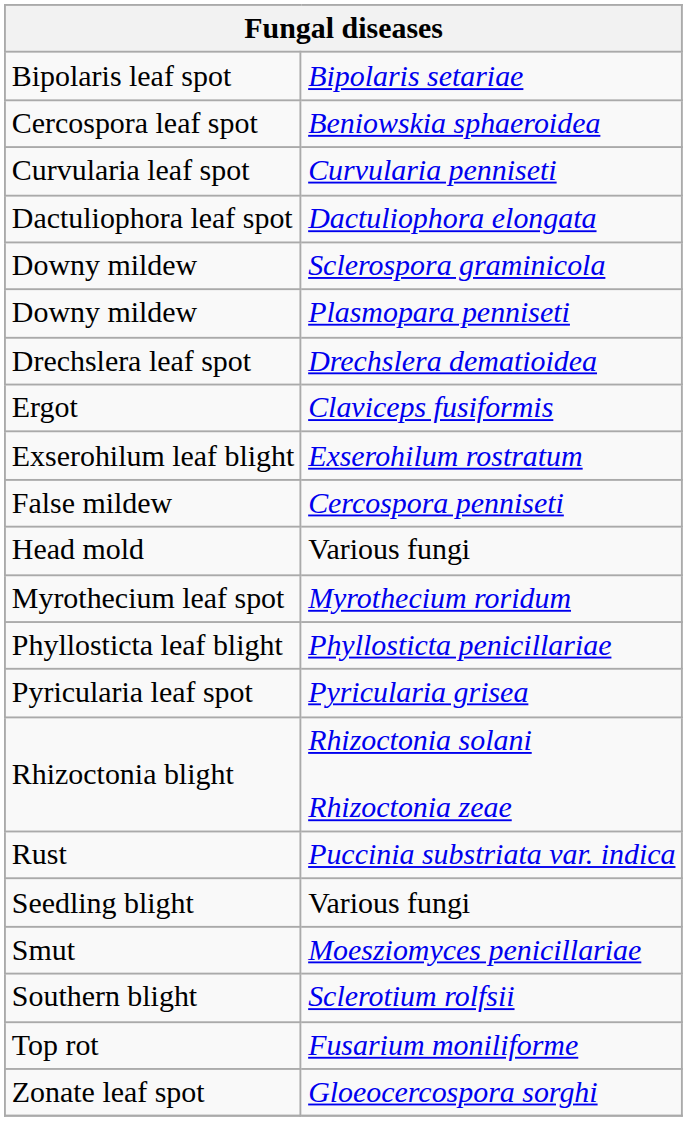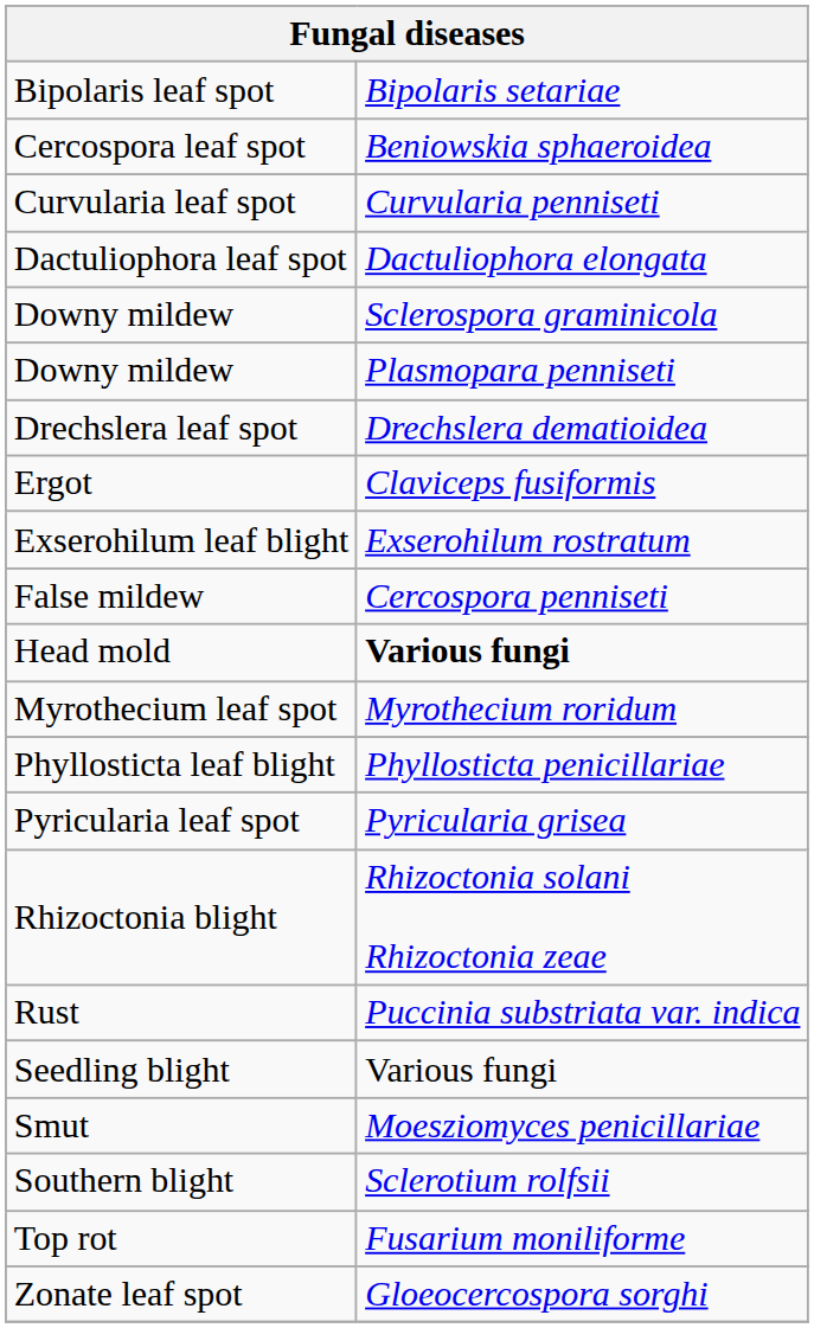row 12 | column 2: normal -> bold
